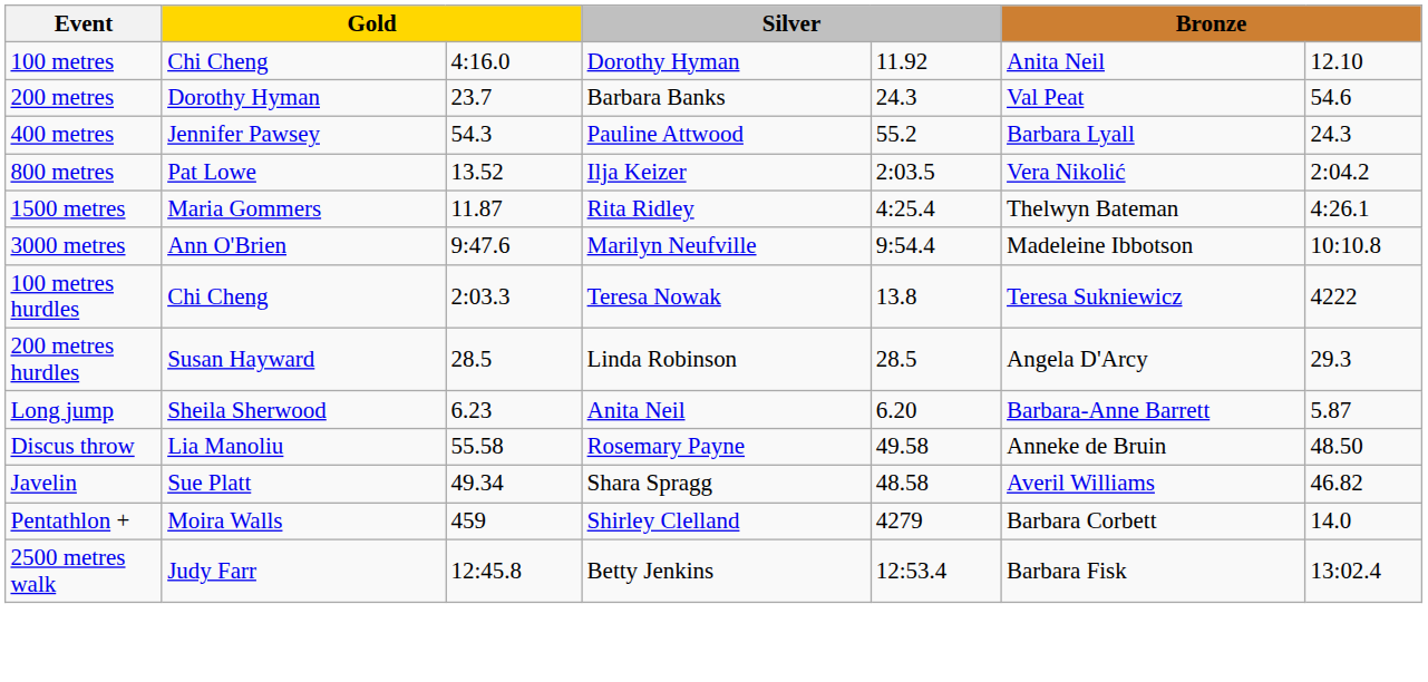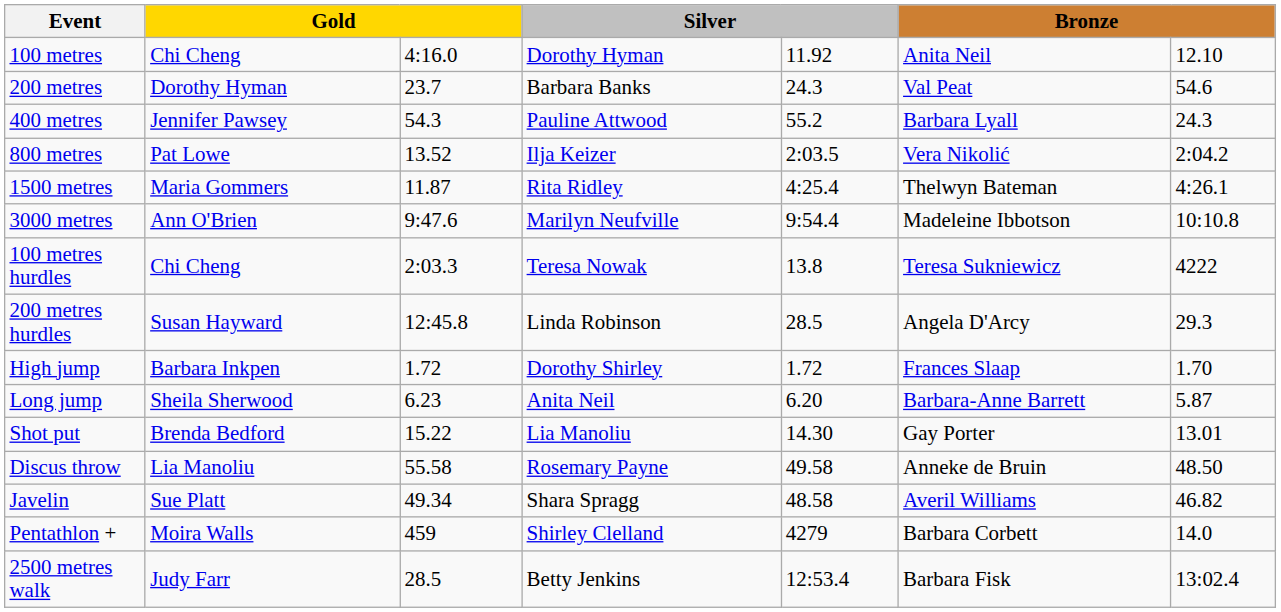200 metres hurdles | column 3: 28.5 -> 12:45.8
+ row: High jump | Barbara Inkpen | 1.72 | Dorothy Shirley | 1.72 | Frances Slaap | 1.70
+ row: Shot put | Brenda Bedford | 15.22 | Lia Manoliu | 14.30 | Gay Porter | 13.01
2500 metres walk | column 3: 12:45.8 -> 28.5
